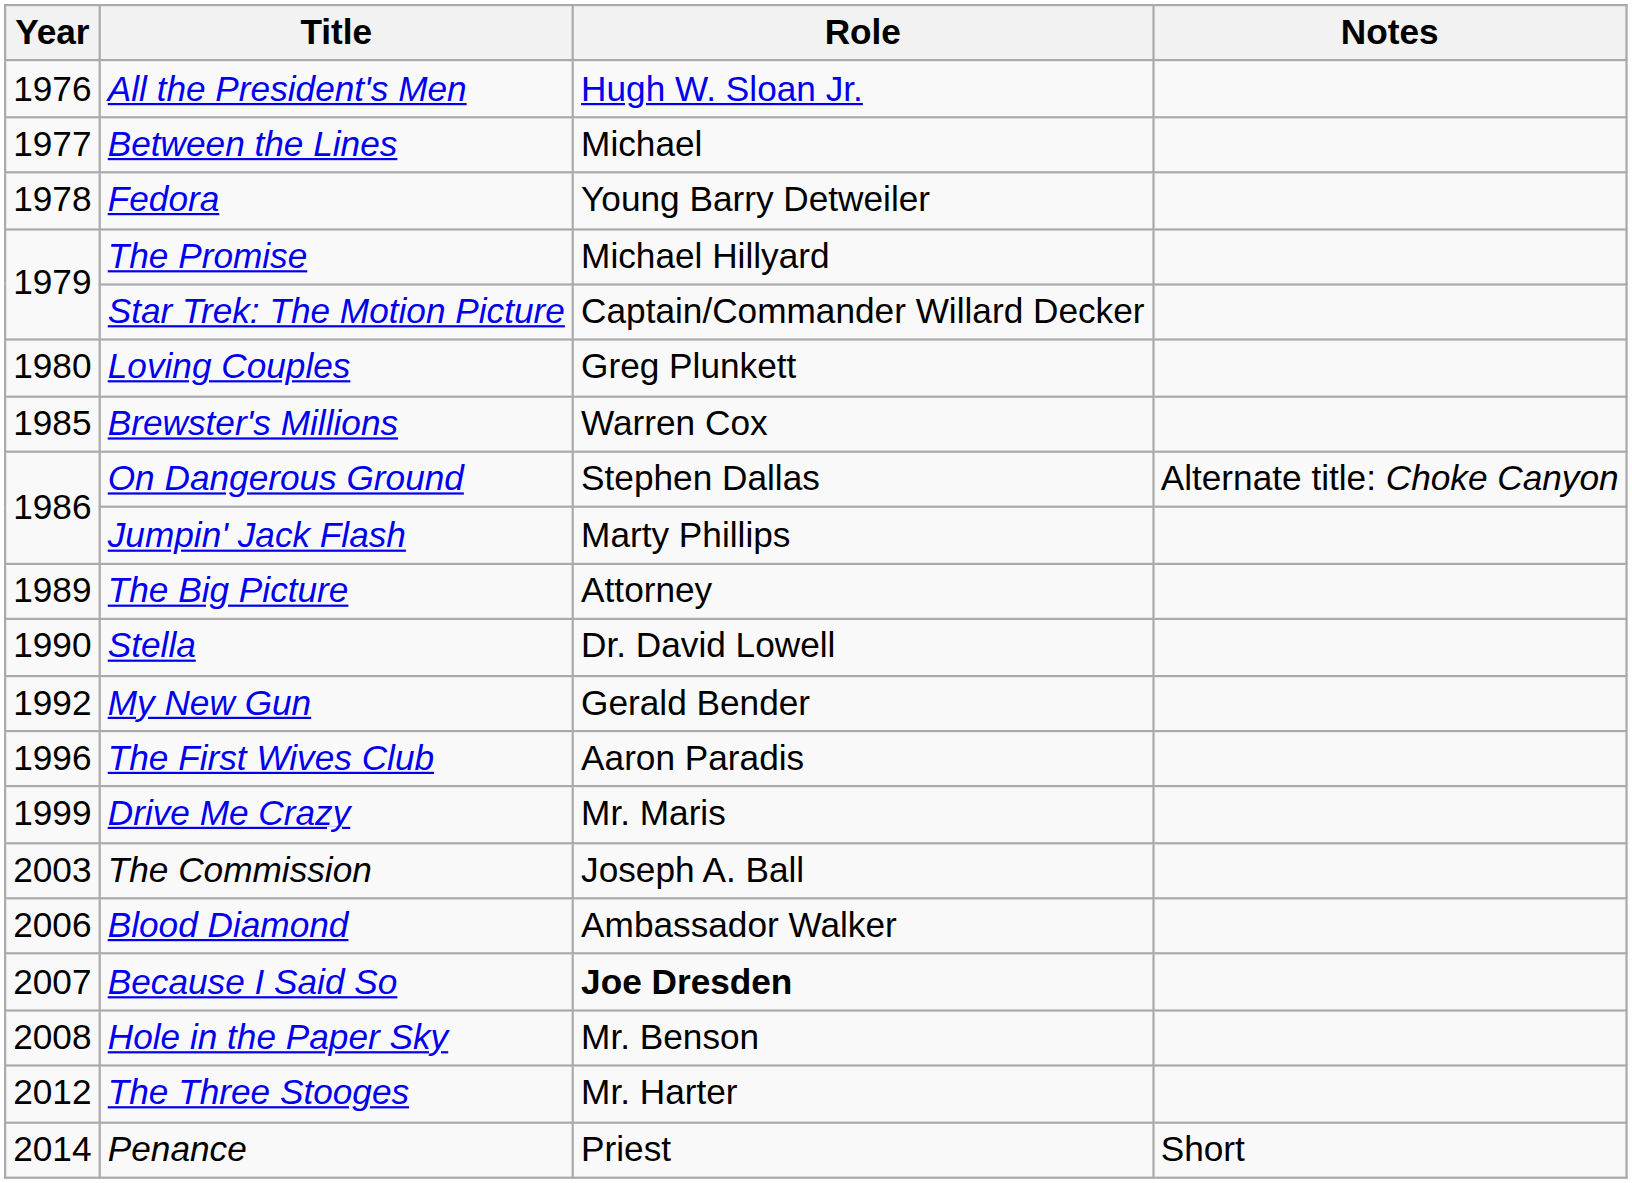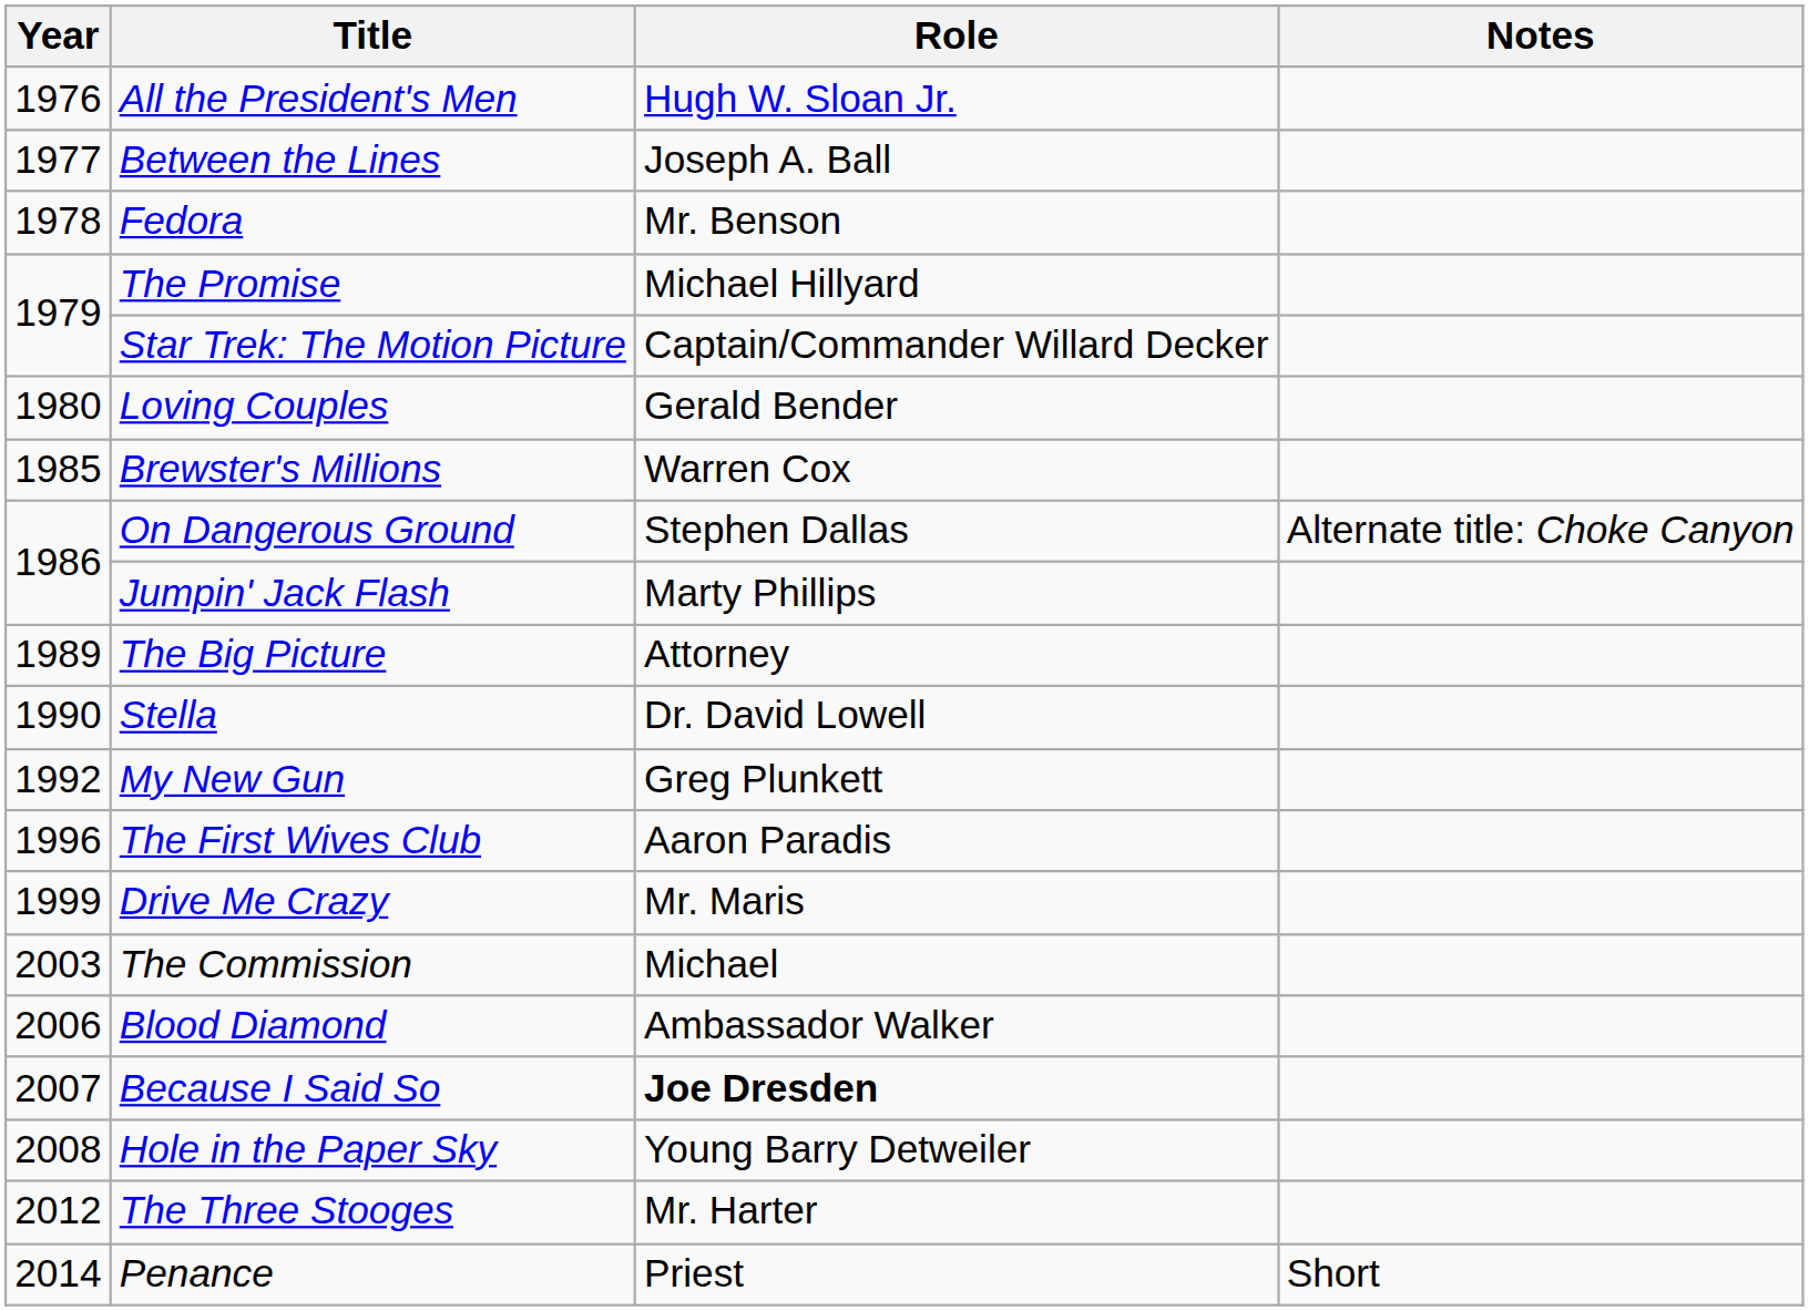Between the Lines | Role: Michael -> Joseph A. Ball
Fedora | Role: Young Barry Detweiler -> Mr. Benson
Loving Couples | Role: Greg Plunkett -> Gerald Bender
My New Gun | Role: Gerald Bender -> Greg Plunkett
The Commission | Role: Joseph A. Ball -> Michael
Hole in the Paper Sky | Role: Mr. Benson -> Young Barry Detweiler
